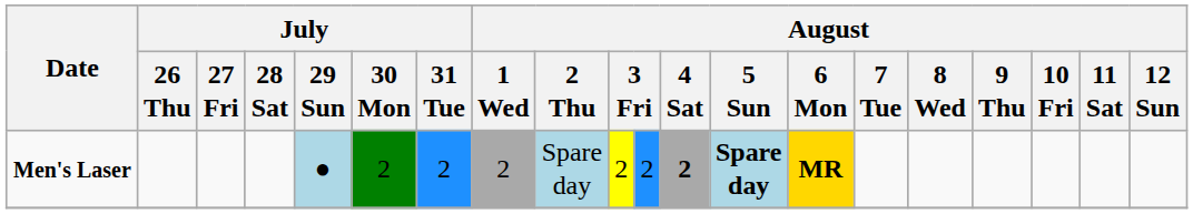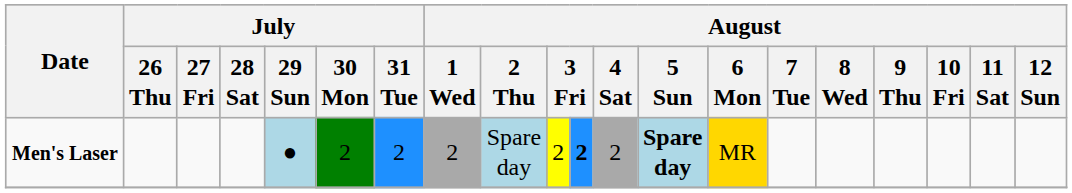Men's Laser | column 11: normal -> bold
Men's Laser | August / 4 Sat: bold -> normal
Men's Laser | August / 6 Mon: bold -> normal
